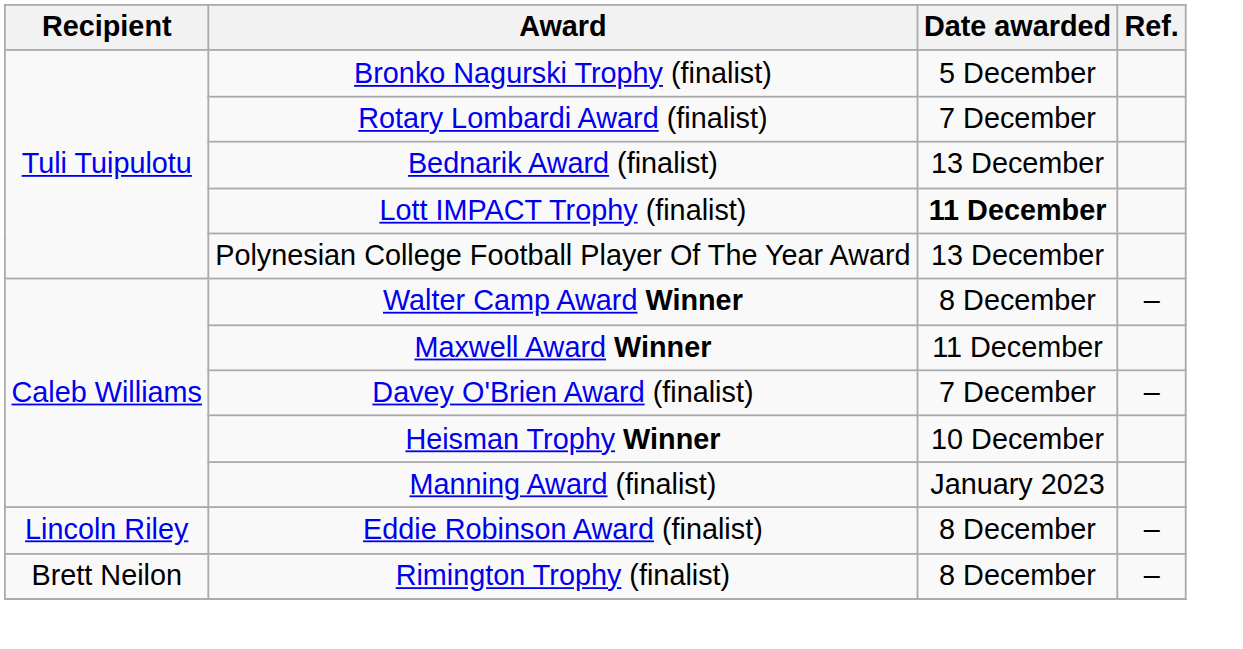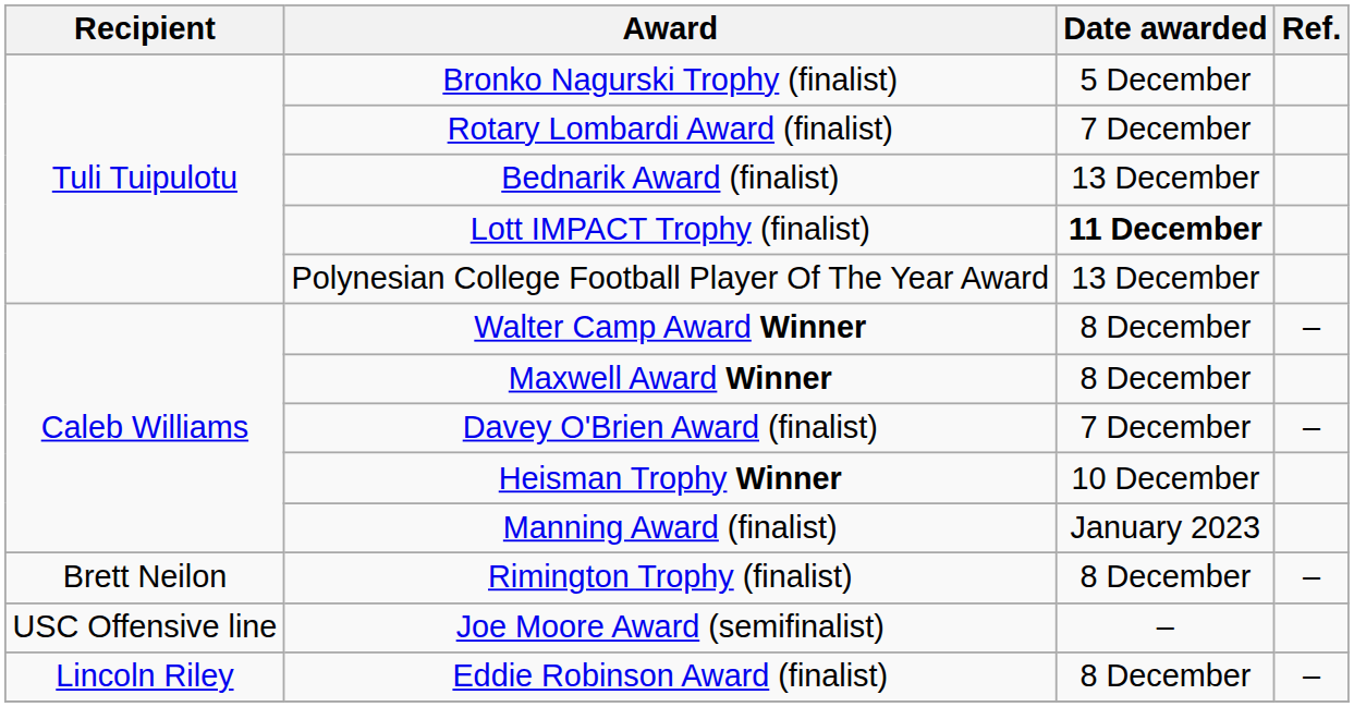Maxwell Award Winner | Date awarded: 11 December -> 8 December
rows swapped: Rimington Trophy (finalist) <-> Eddie Robinson Award (finalist)
+ row: USC Offensive line | Joe Moore Award (semifinalist) | –
